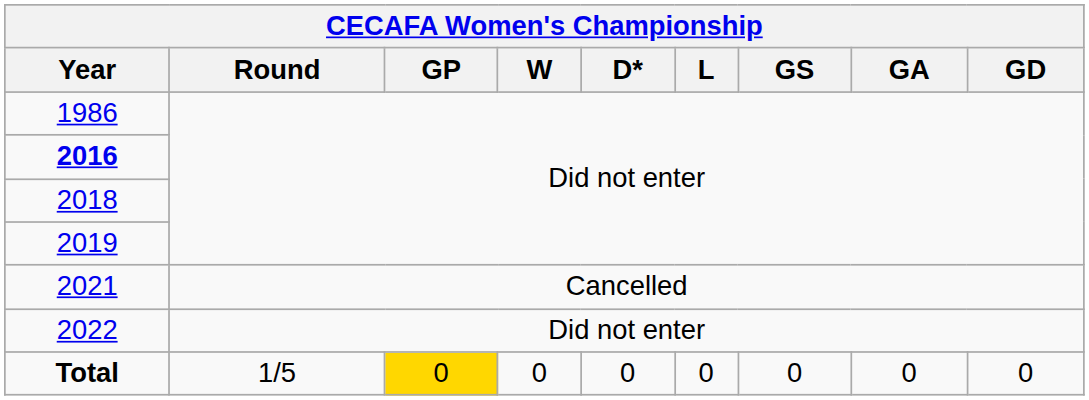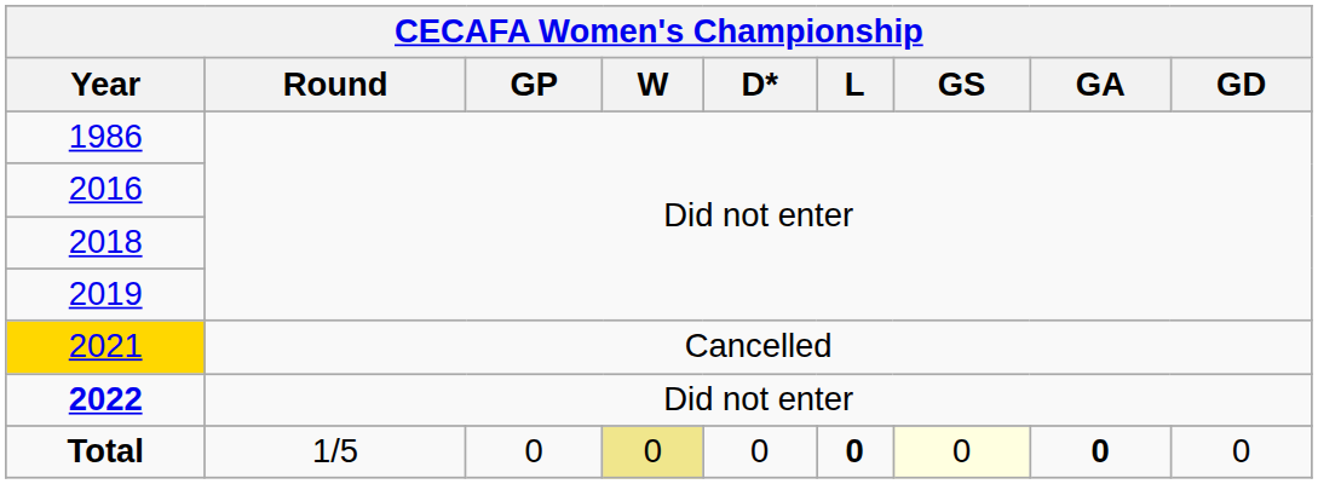2016 | Year: bold -> normal
2021 | Year: no background -> gold background
2022 | Year: normal -> bold
Total | GP: gold background -> no background
Total | W: no background -> khaki background
Total | L: normal -> bold
Total | GS: no background -> lightyellow background
Total | GA: normal -> bold
